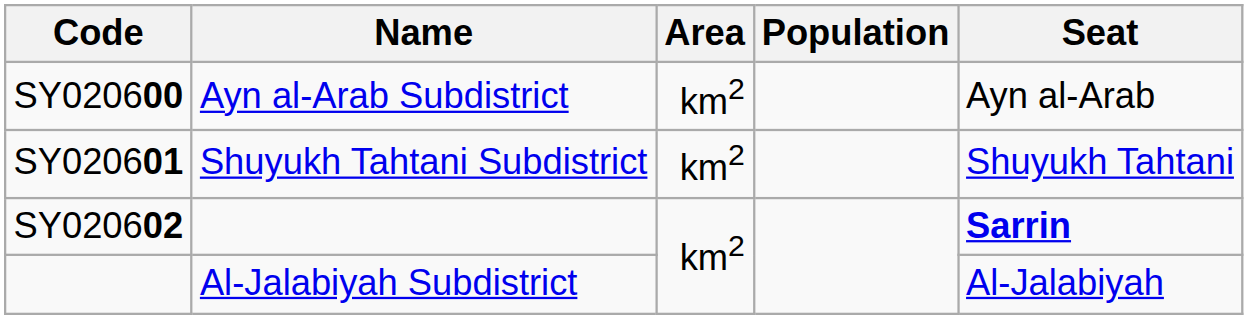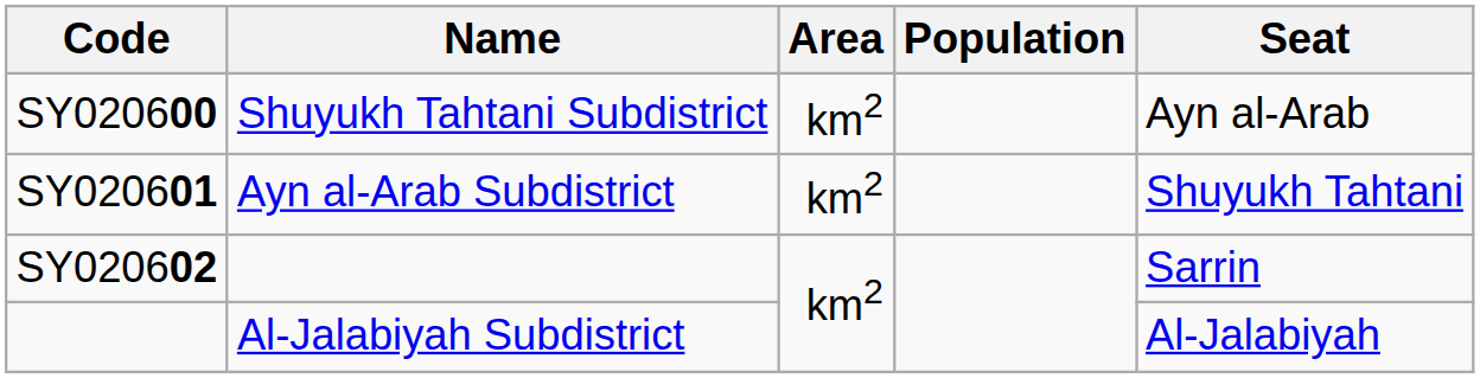SY020600 | Name: Ayn al-Arab Subdistrict -> Shuyukh Tahtani Subdistrict
SY020601 | Name: Shuyukh Tahtani Subdistrict -> Ayn al-Arab Subdistrict
SY020602 | Seat: bold -> normal
